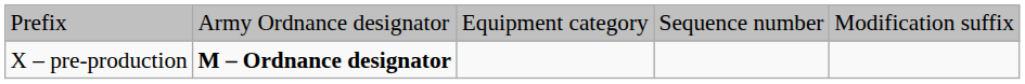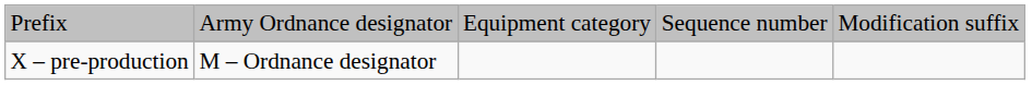X – pre-production | column 2: bold -> normal
